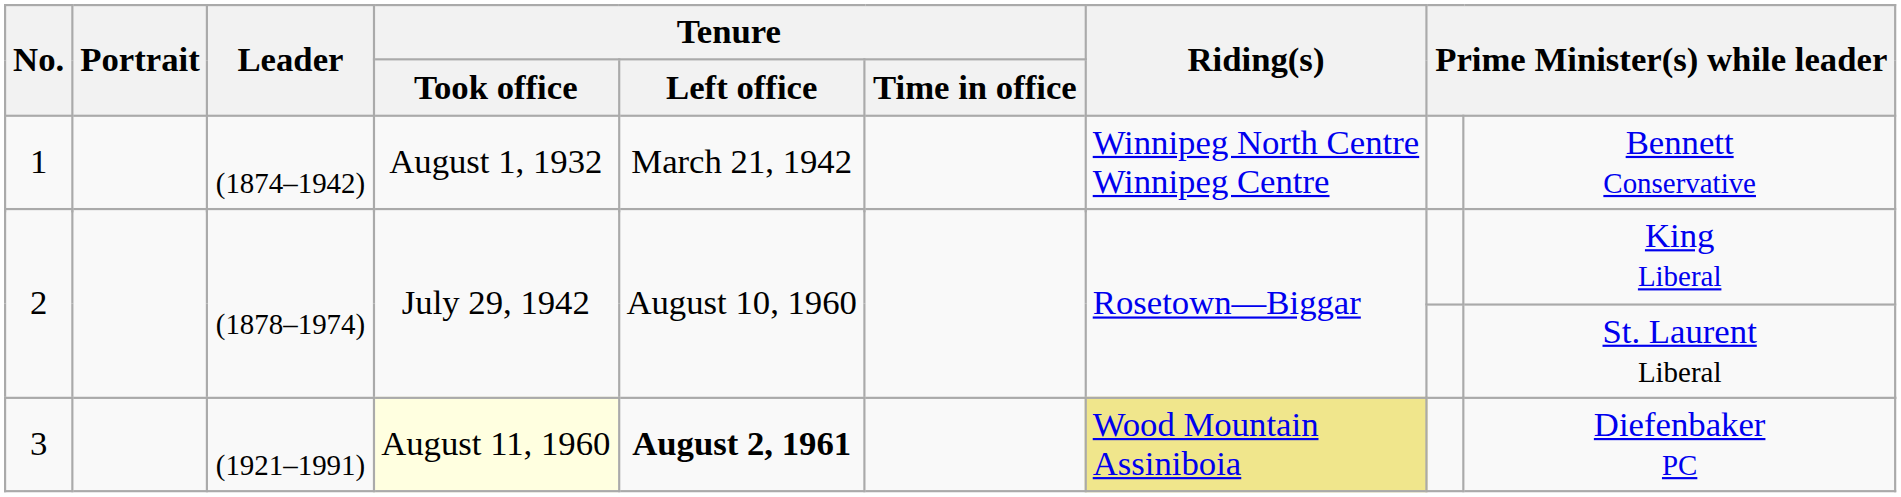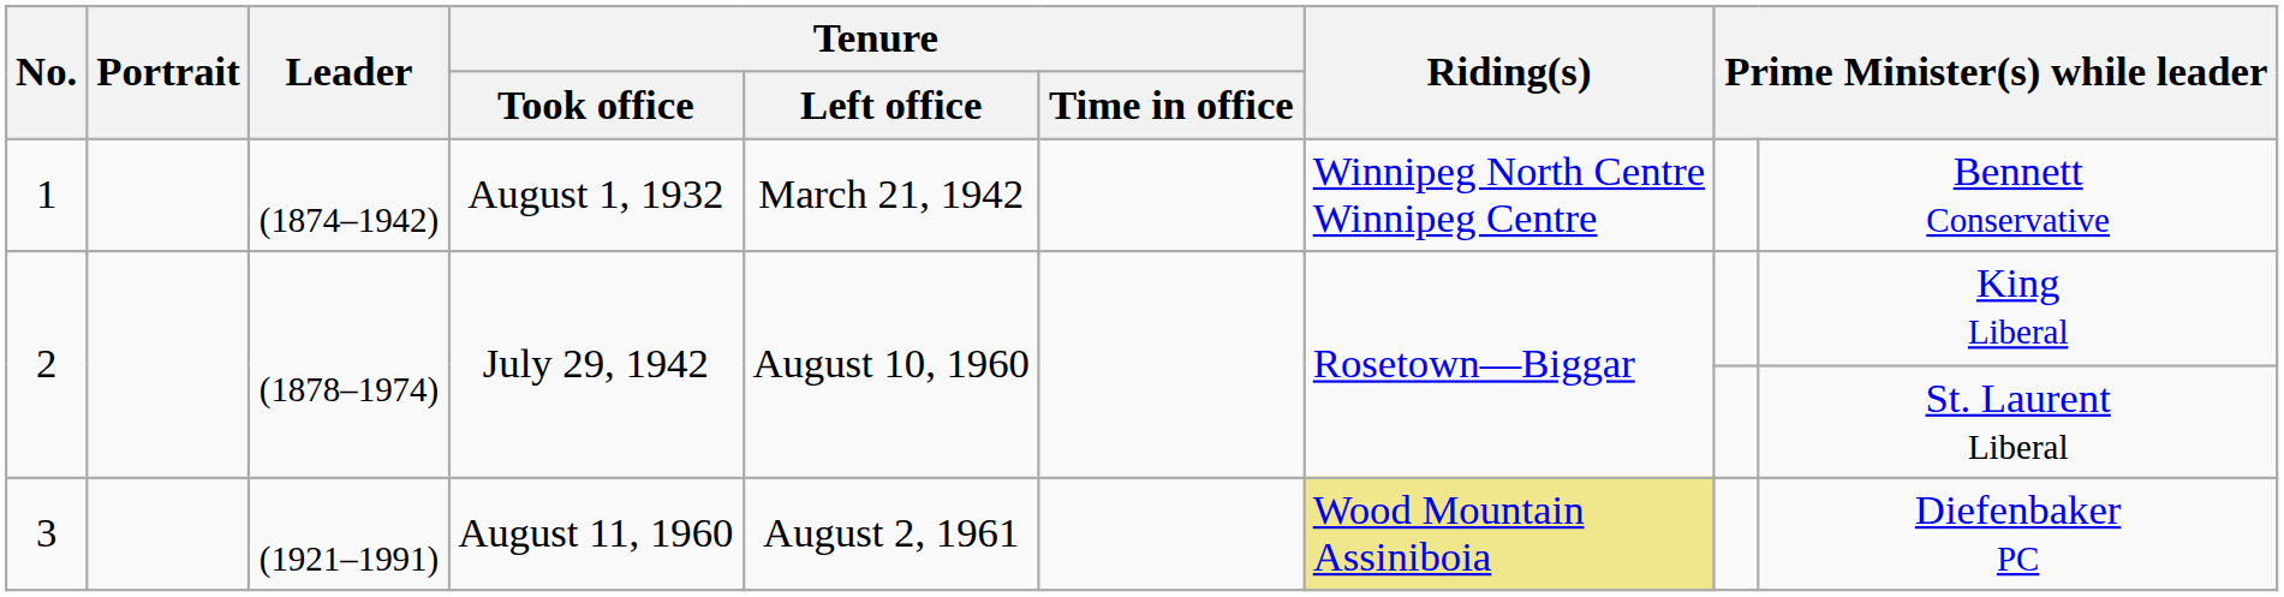3 | Tenure / Took office: lightyellow background -> no background
3 | Tenure / Left office: bold -> normal
